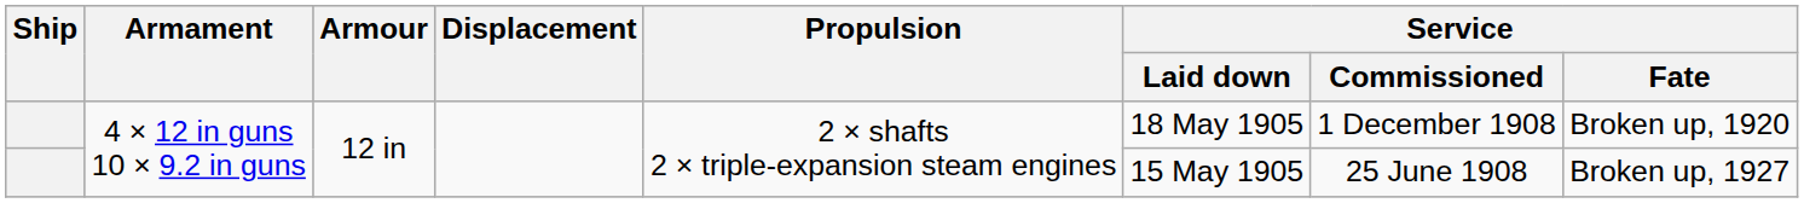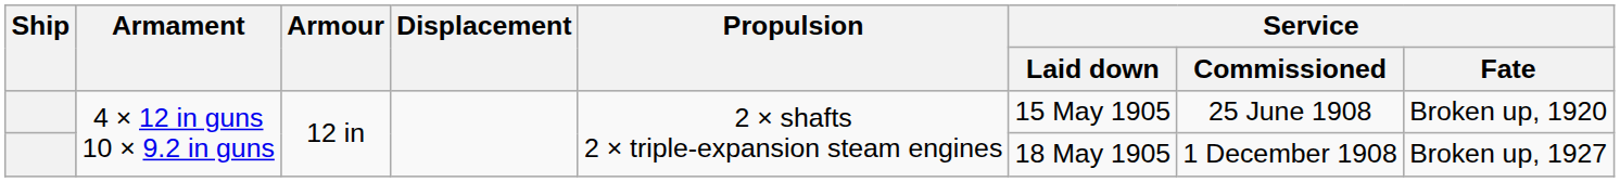row 3 | Service / Laid down: 18 May 1905 -> 15 May 1905
row 3 | Service / Commissioned: 1 December 1908 -> 25 June 1908
row 4 | Service / Laid down: 15 May 1905 -> 18 May 1905
row 4 | Service / Commissioned: 25 June 1908 -> 1 December 1908
